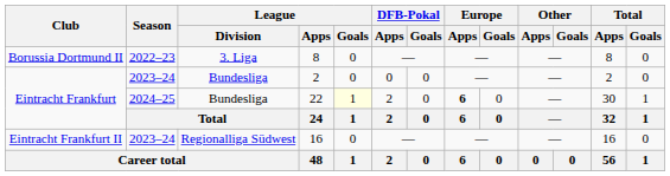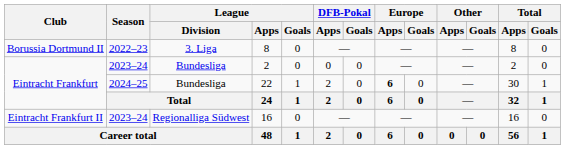22 | League / Goals: lightyellow background -> no background
